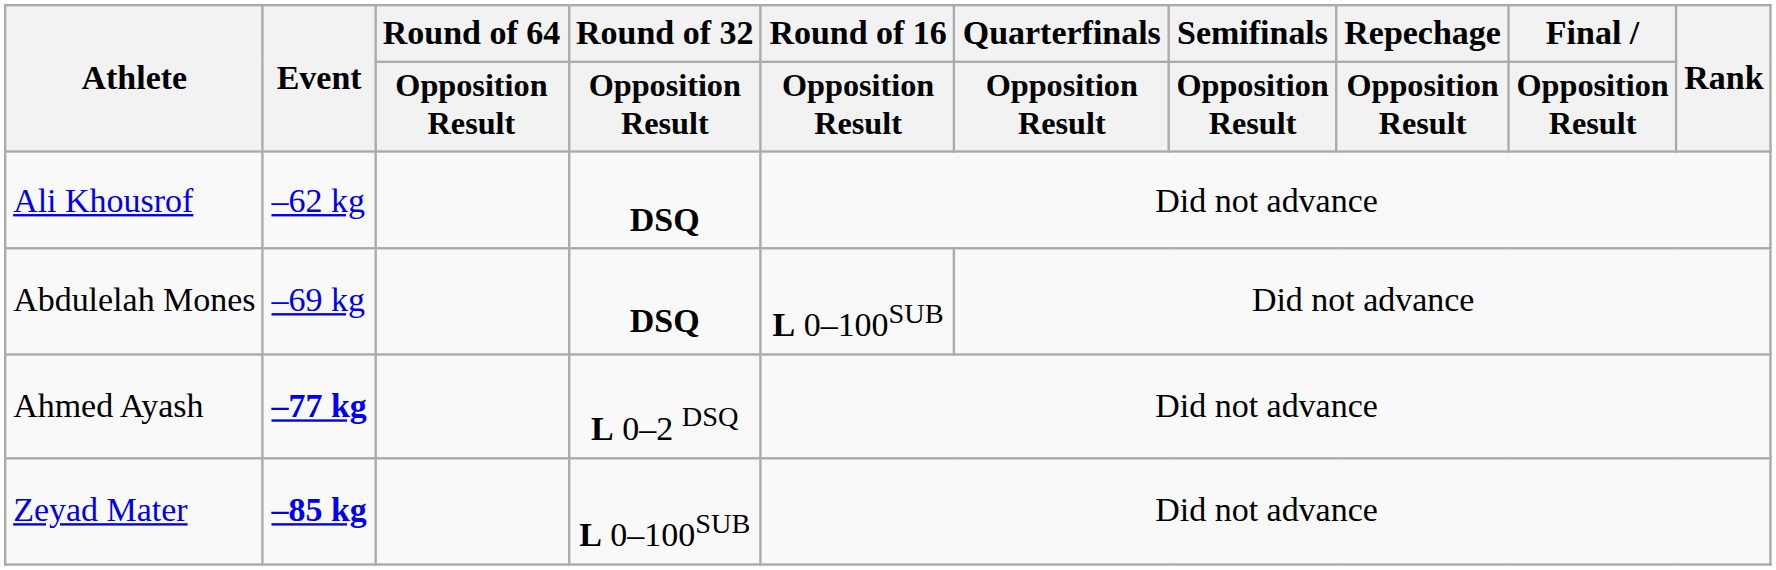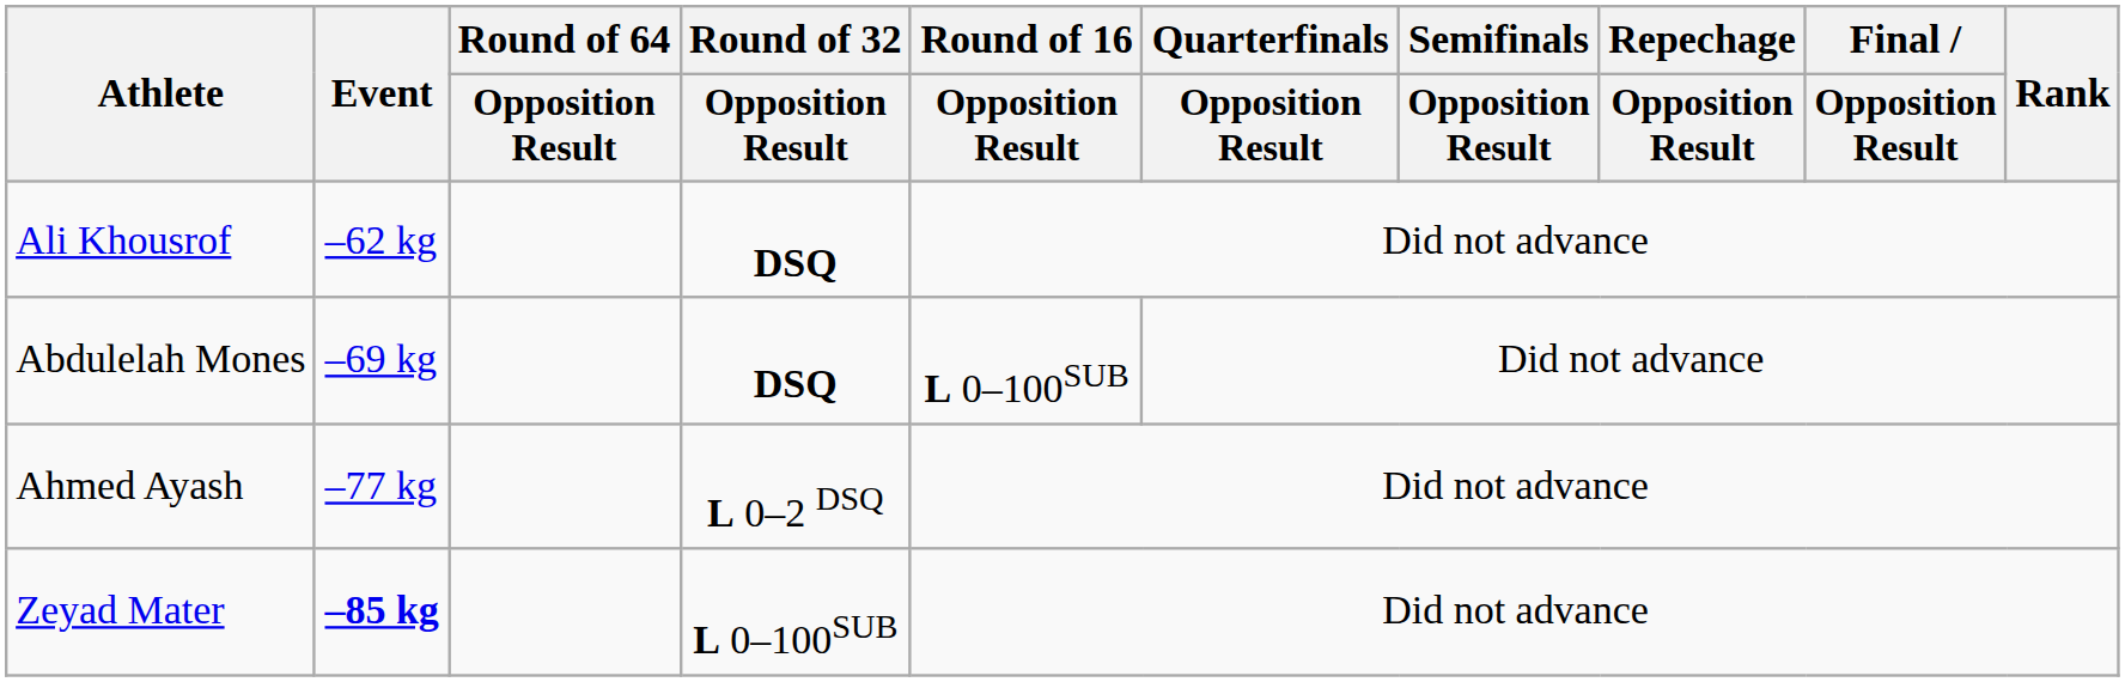Ahmed Ayash | Event: bold -> normal
